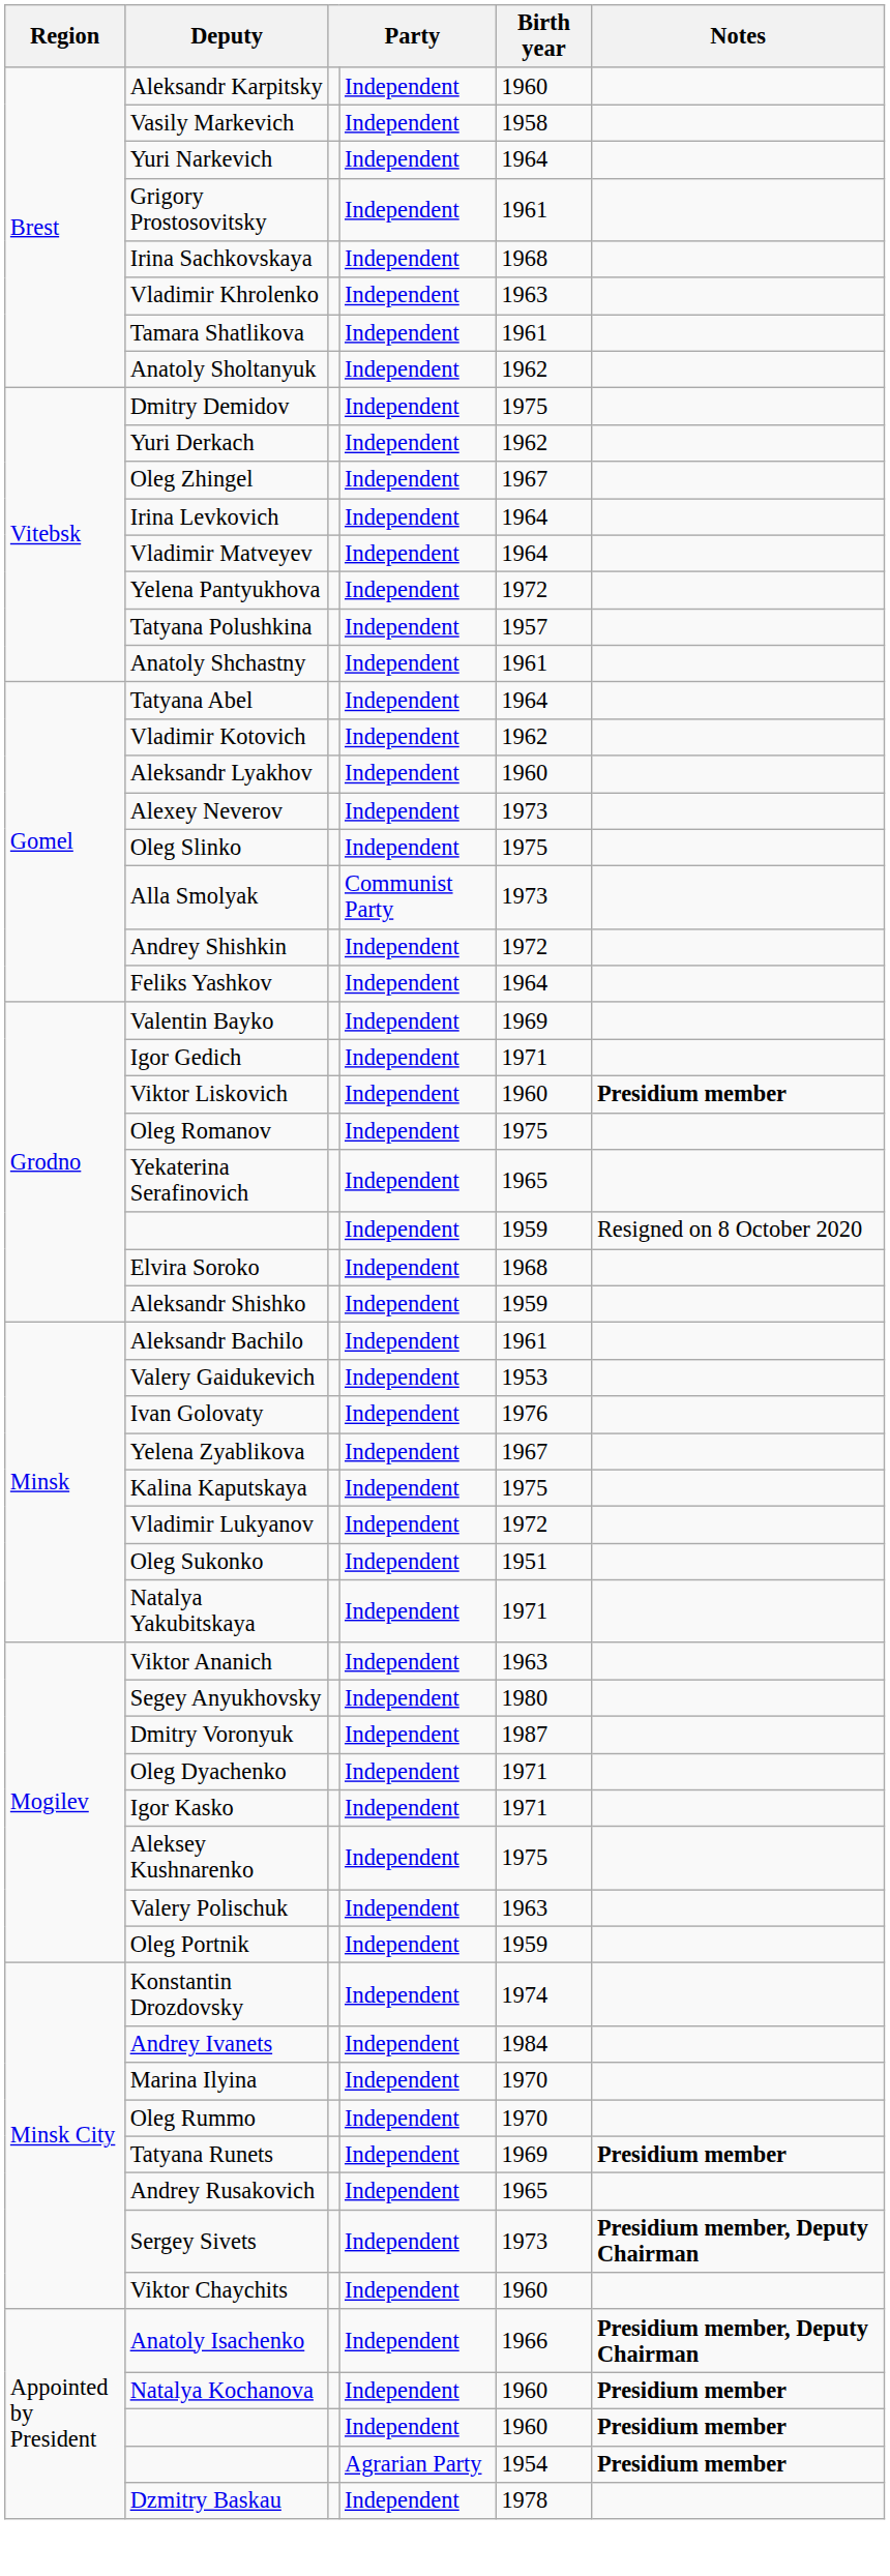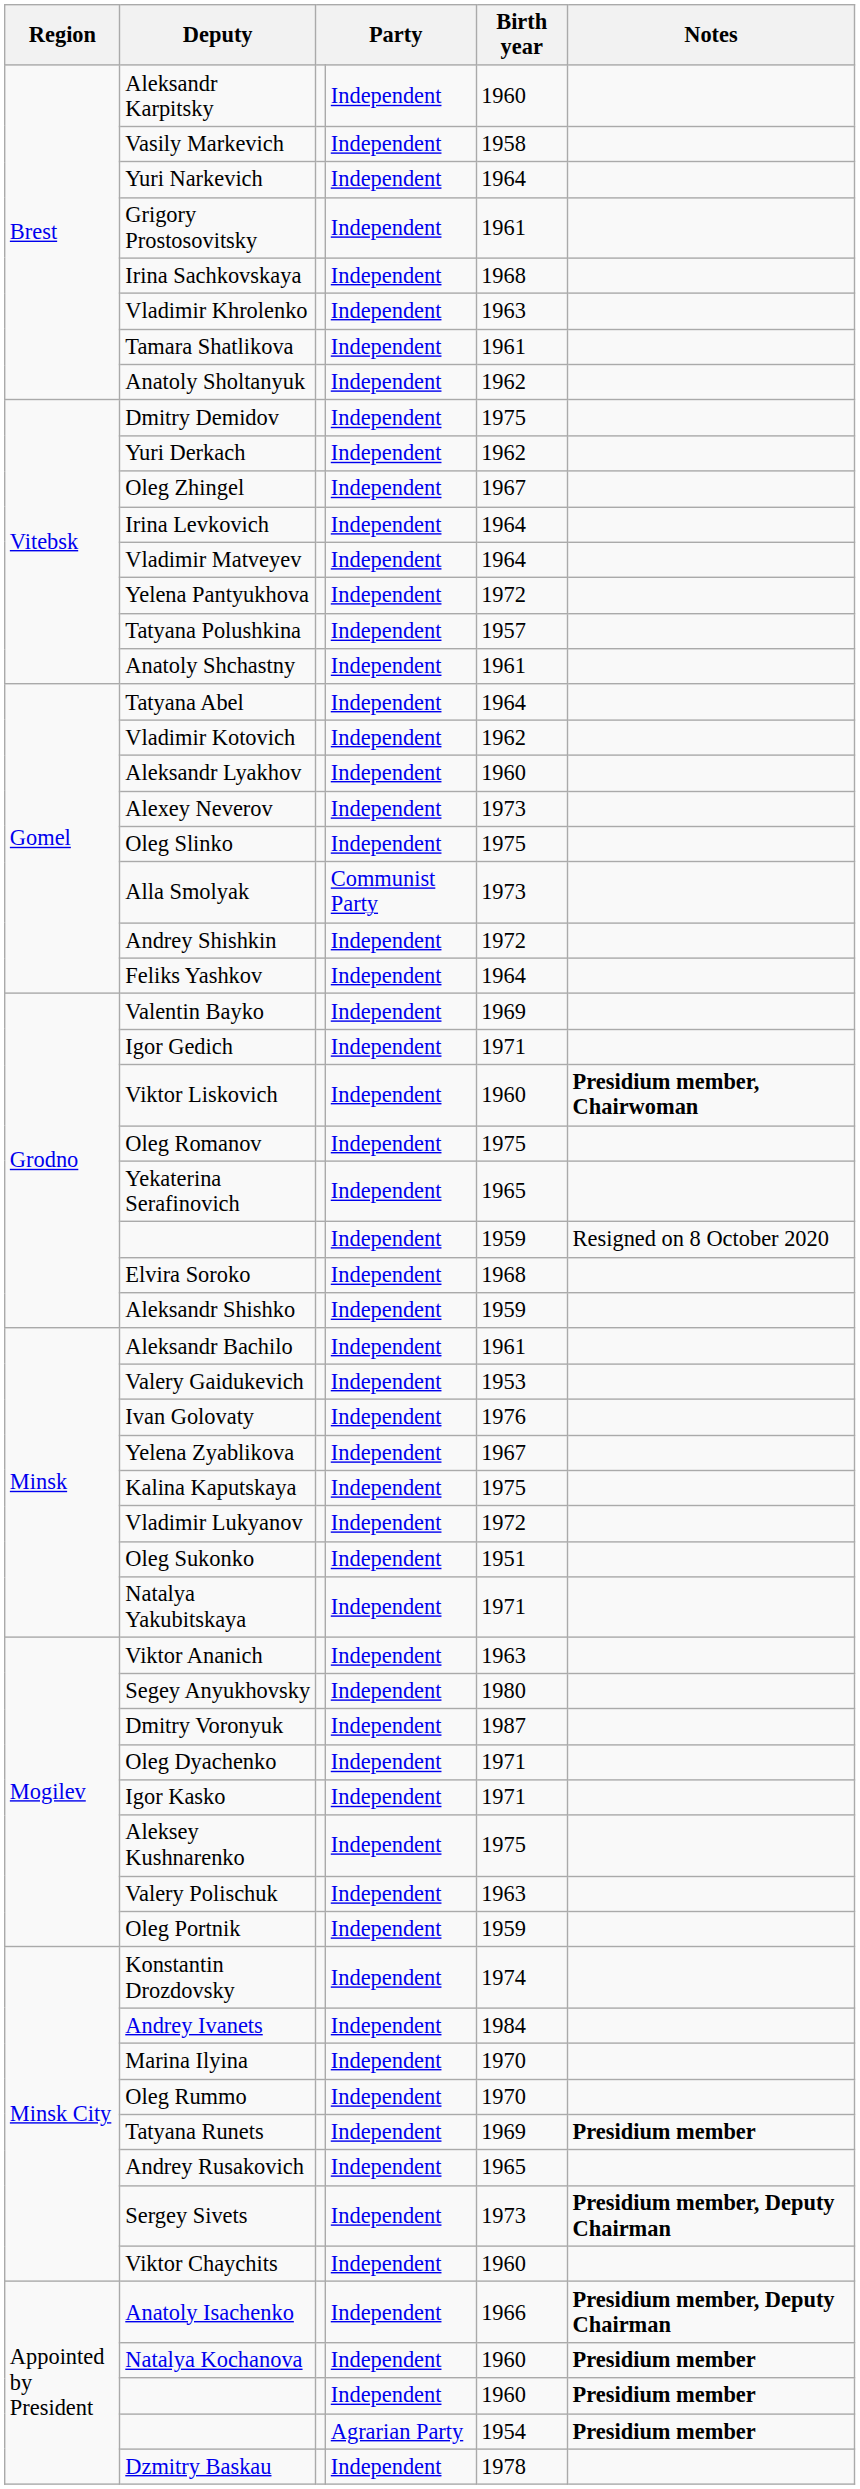Viktor Liskovich | Notes: Presidium member -> Presidium member, Chairwoman
